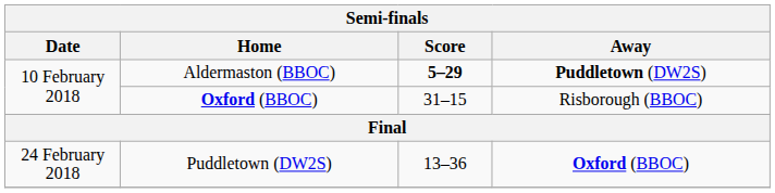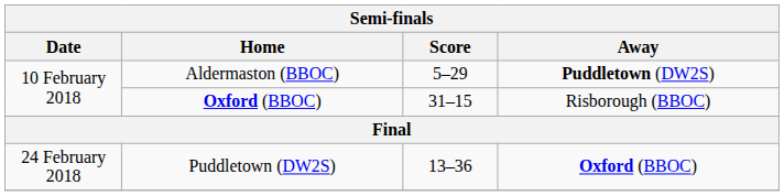Aldermaston (BBOC) | Score: bold -> normal
